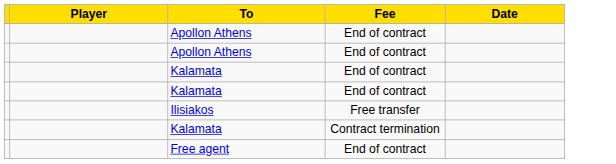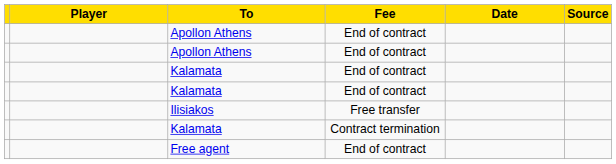+ column: Source
